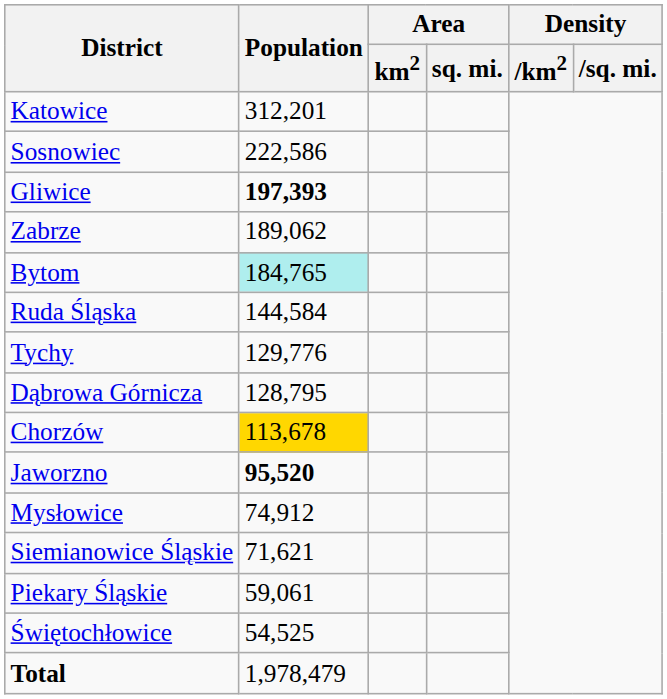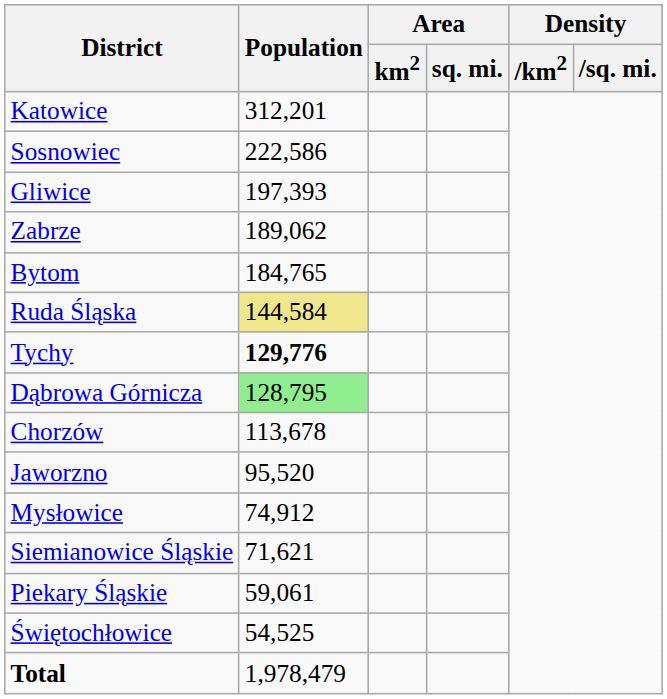Gliwice | Population: bold -> normal
Bytom | Population: paleturquoise background -> no background
Ruda Śląska | Population: no background -> khaki background
Tychy | Population: normal -> bold
Dąbrowa Górnicza | Population: no background -> lightgreen background
Chorzów | Population: gold background -> no background
Jaworzno | Population: bold -> normal
